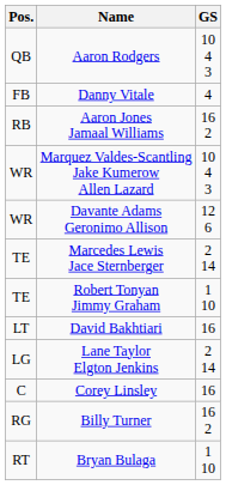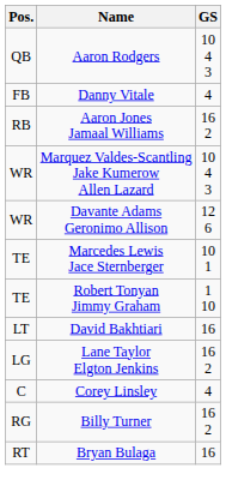Marcedes Lewis Jace Sternberger | GS: 2 14 -> 10 1
Lane Taylor Elgton Jenkins | GS: 2 14 -> 16 2
Corey Linsley | GS: 16 -> 4
Bryan Bulaga | GS: 1 10 -> 16
